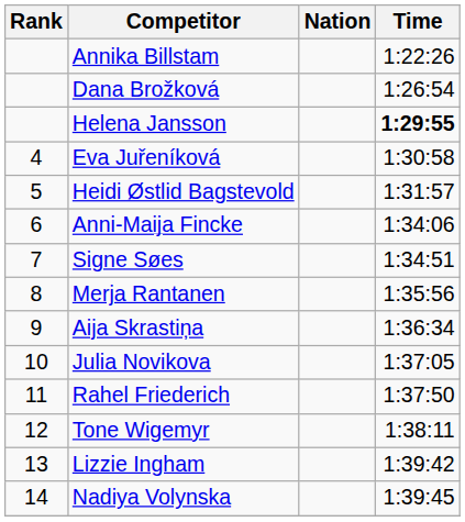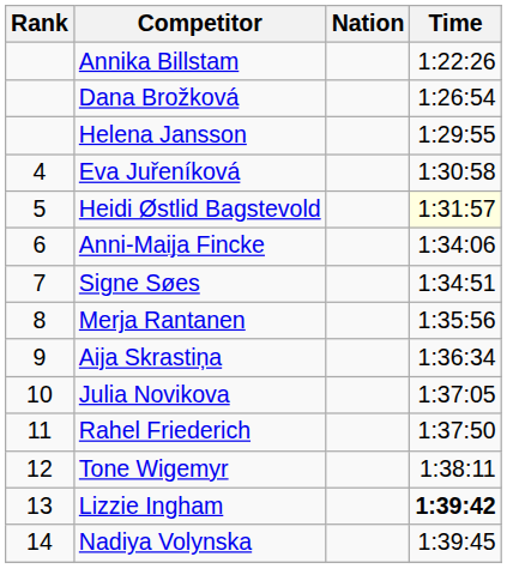Helena Jansson | Time: bold -> normal
Heidi Østlid Bagstevold | Time: no background -> lightyellow background
Lizzie Ingham | Time: normal -> bold
